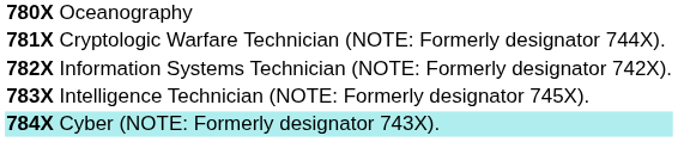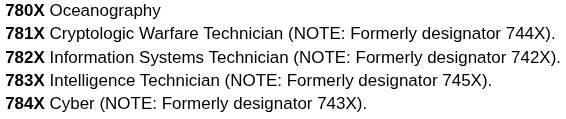row 5 | column 1: paleturquoise background -> no background
